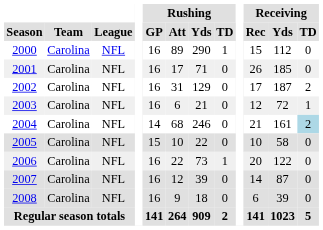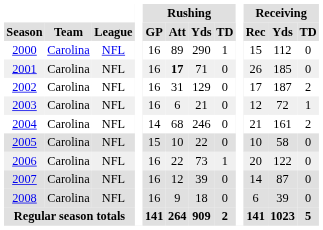2001 | Rushing / Att: normal -> bold
2004 | Receiving / TD: lightblue background -> no background
